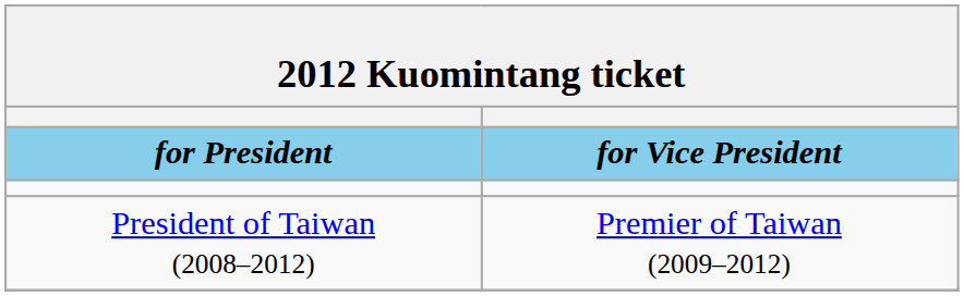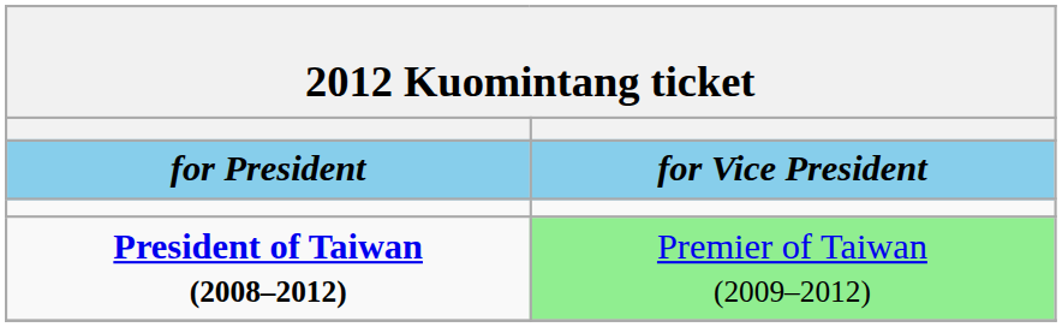President of Taiwan (2008–2012) | column 1: normal -> bold
President of Taiwan (2008–2012) | column 2: no background -> lightgreen background
